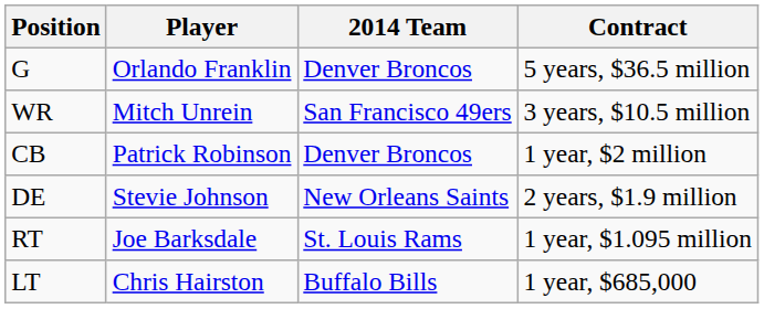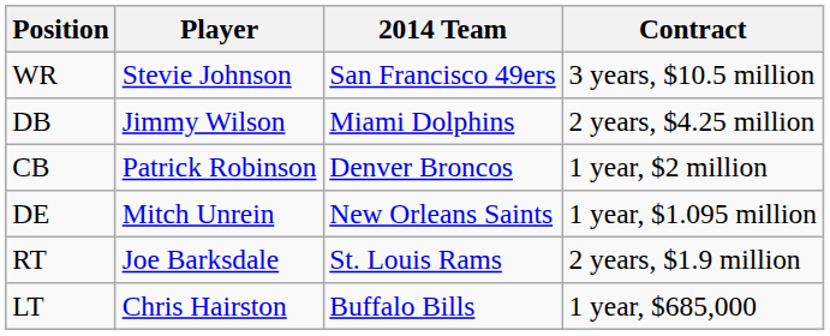- row: G | Orlando Franklin | Denver Broncos | 5 years, $36.5 million
WR | Player: Mitch Unrein -> Stevie Johnson
+ row: DB | Jimmy Wilson | Miami Dolphins | 2 years, $4.25 million
DE | Player: Stevie Johnson -> Mitch Unrein
DE | Contract: 2 years, $1.9 million -> 1 year, $1.095 million
RT | Contract: 1 year, $1.095 million -> 2 years, $1.9 million
